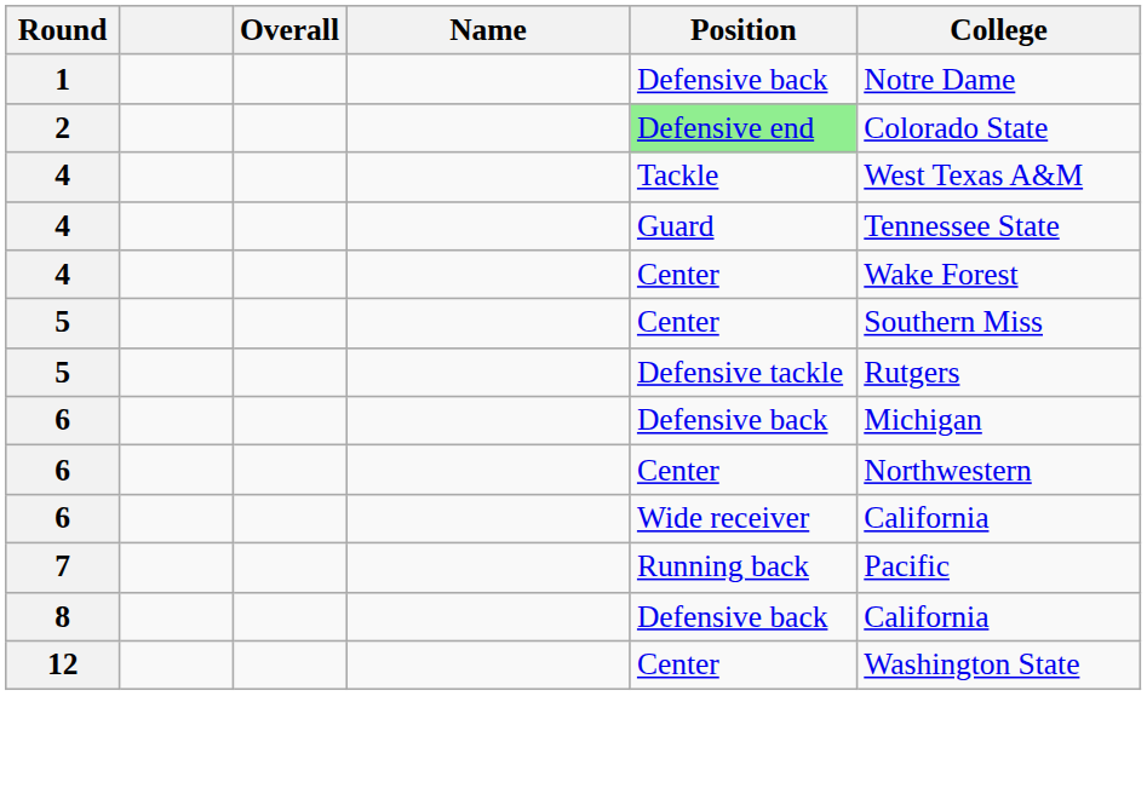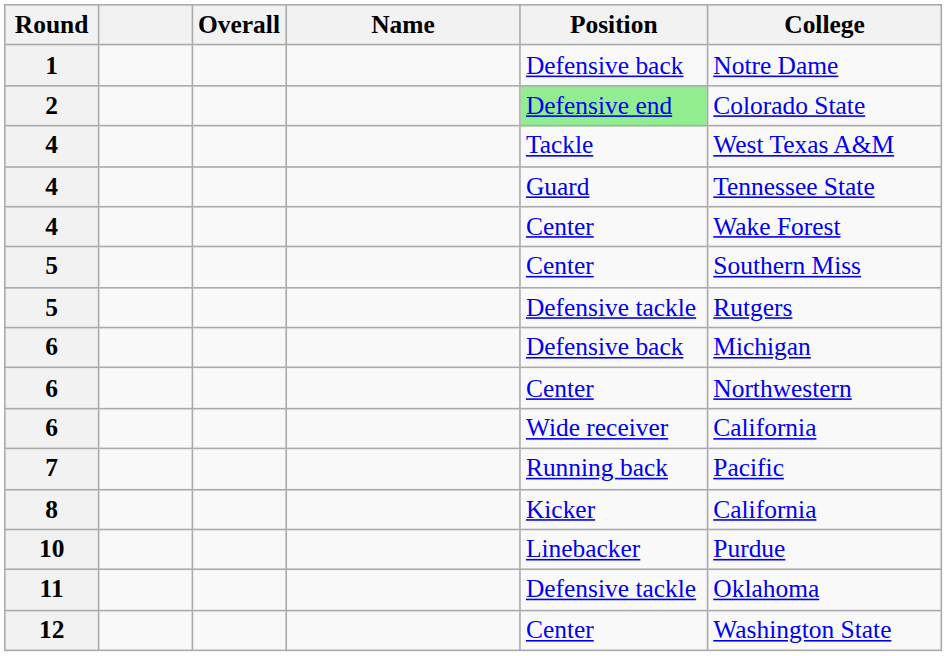8 | Position: Defensive back -> Kicker
+ row: 10 | Linebacker | Purdue
+ row: 11 | Defensive tackle | Oklahoma
